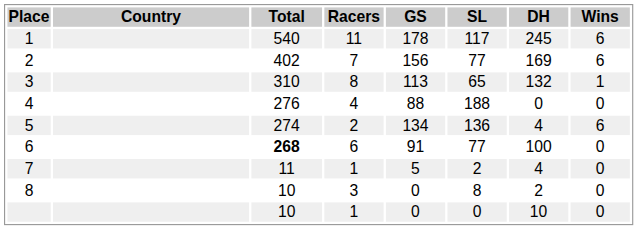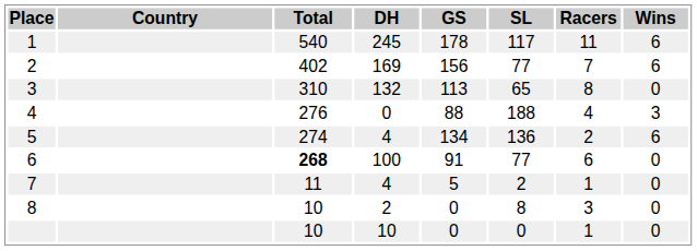columns swapped: DH <-> Racers
row 4 | Wins: 1 -> 0
row 5 | Wins: 0 -> 3
